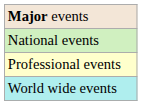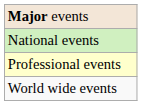row 4 | column 1: paleturquoise background -> no background
